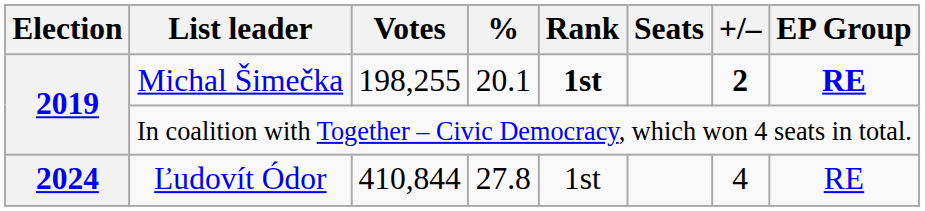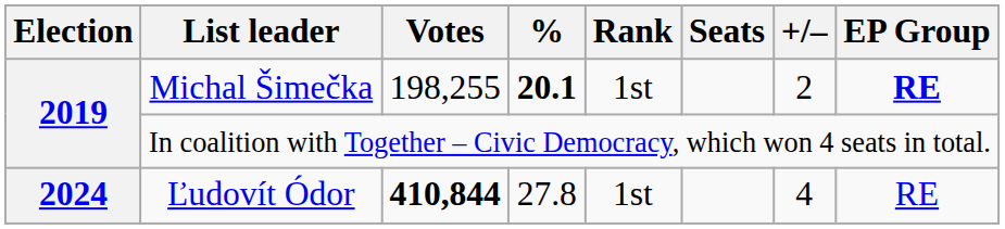Michal Šimečka | %: normal -> bold
Michal Šimečka | Rank: bold -> normal
Michal Šimečka | +/–: bold -> normal
Ľudovít Ódor | Votes: normal -> bold
